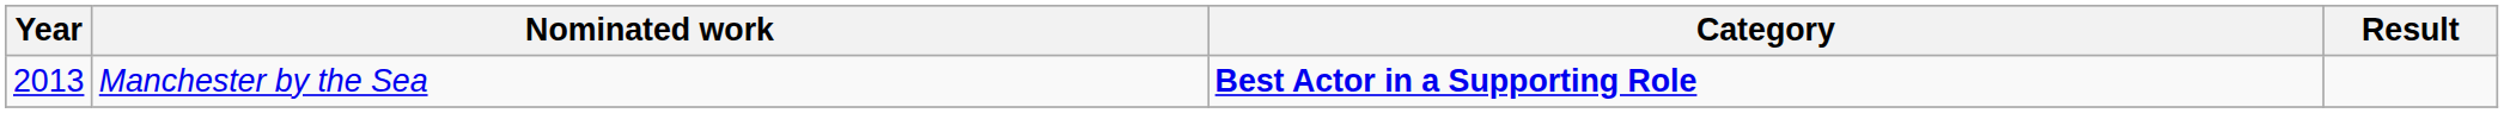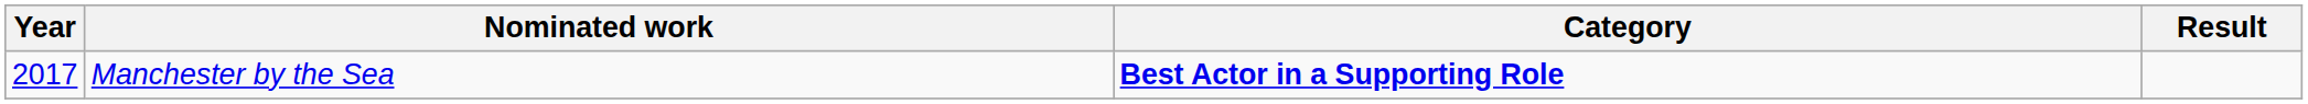Manchester by the Sea | Year: 2013 -> 2017
